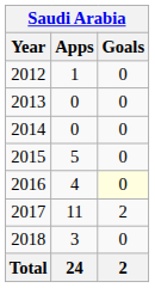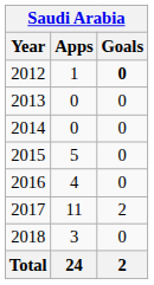2012 | Goals: normal -> bold
2016 | Goals: lightyellow background -> no background
